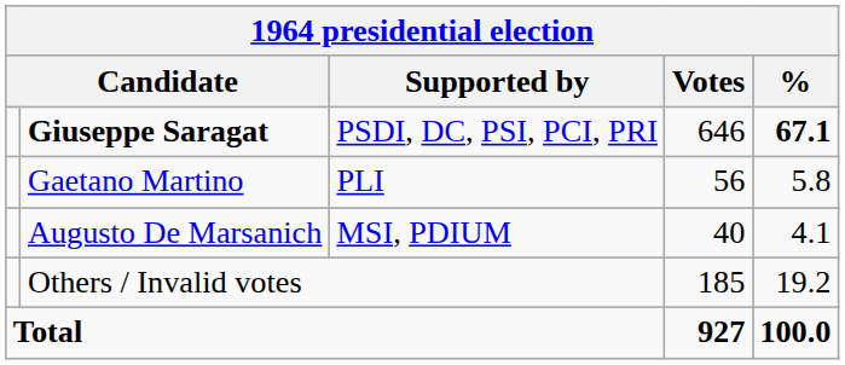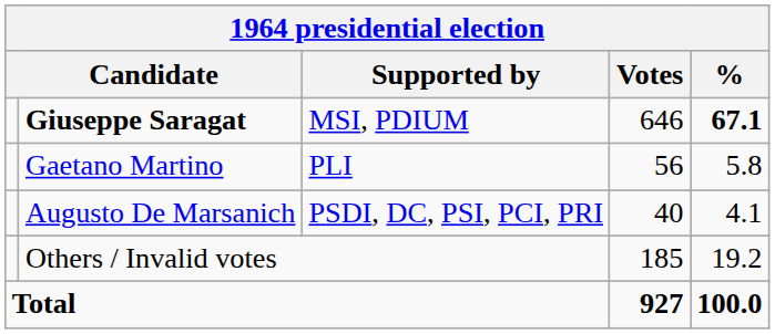Giuseppe Saragat | Supported by: PSDI, DC, PSI, PCI, PRI -> MSI, PDIUM
Augusto De Marsanich | Supported by: MSI, PDIUM -> PSDI, DC, PSI, PCI, PRI
